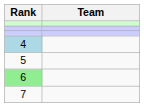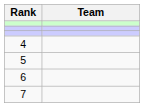row 5 | Rank: lightblue background -> no background
row 7 | Rank: lightgreen background -> no background
